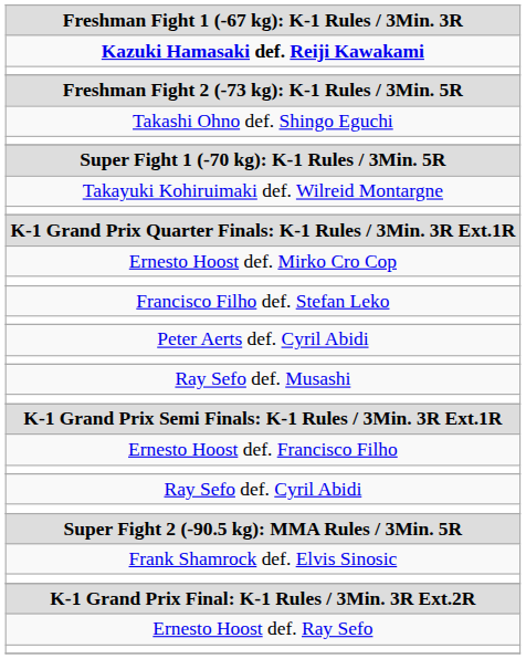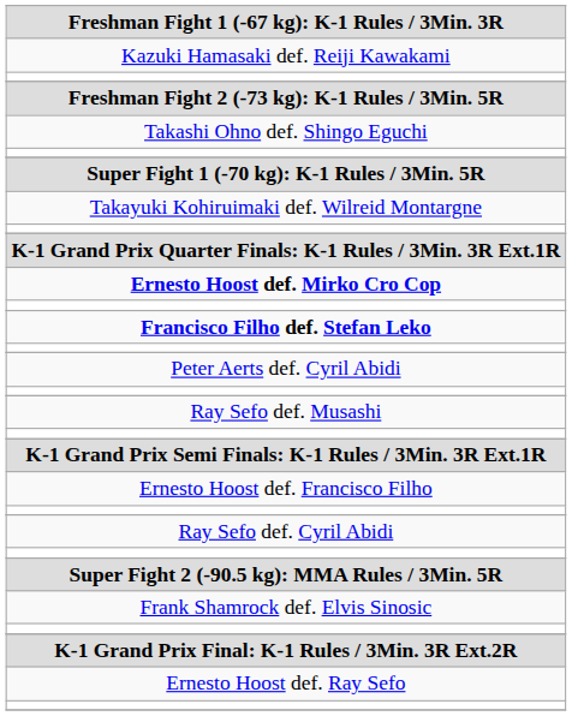Kazuki Hamasaki def. Reiji Kawakami | column 1: bold -> normal
Ernesto Hoost def. Mirko Cro Cop | column 1: normal -> bold
Francisco Filho def. Stefan Leko | column 1: normal -> bold
